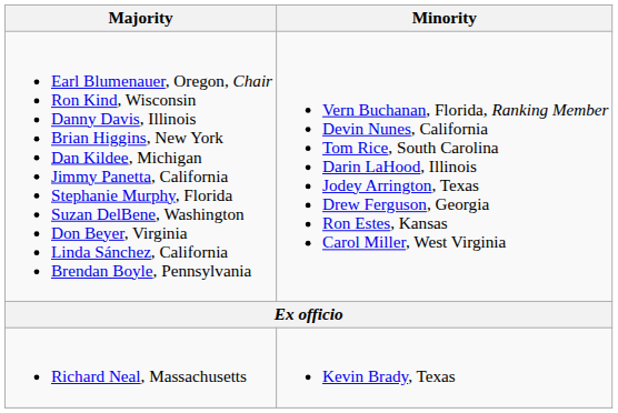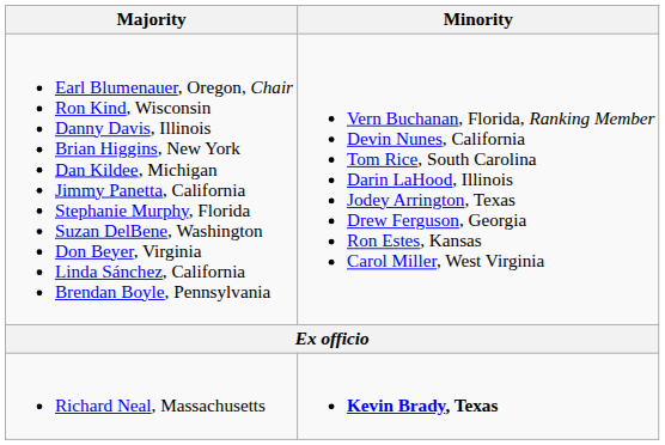Richard Neal, Massachusetts | Minority: normal -> bold
